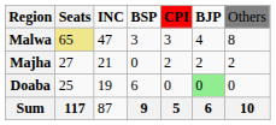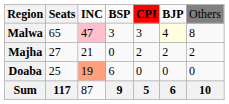Malwa | column 2: khaki background -> no background
Malwa | column 3: no background -> pink background
Malwa | column 6: no background -> lightyellow background
Doaba | column 3: no background -> lightsalmon background
Doaba | column 6: lightgreen background -> no background
